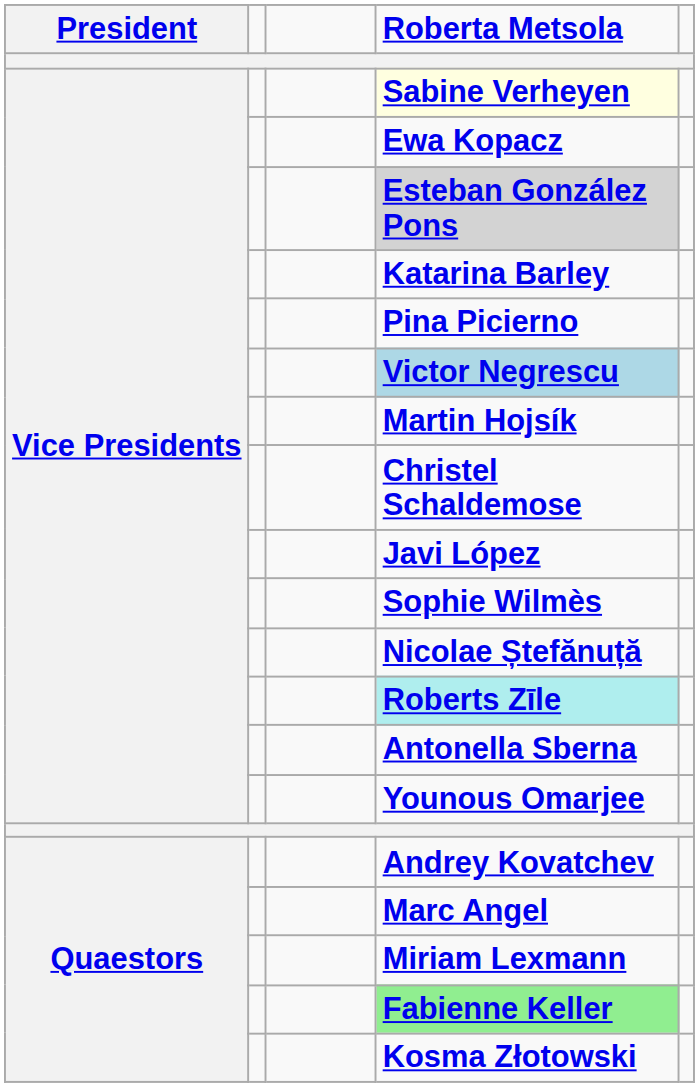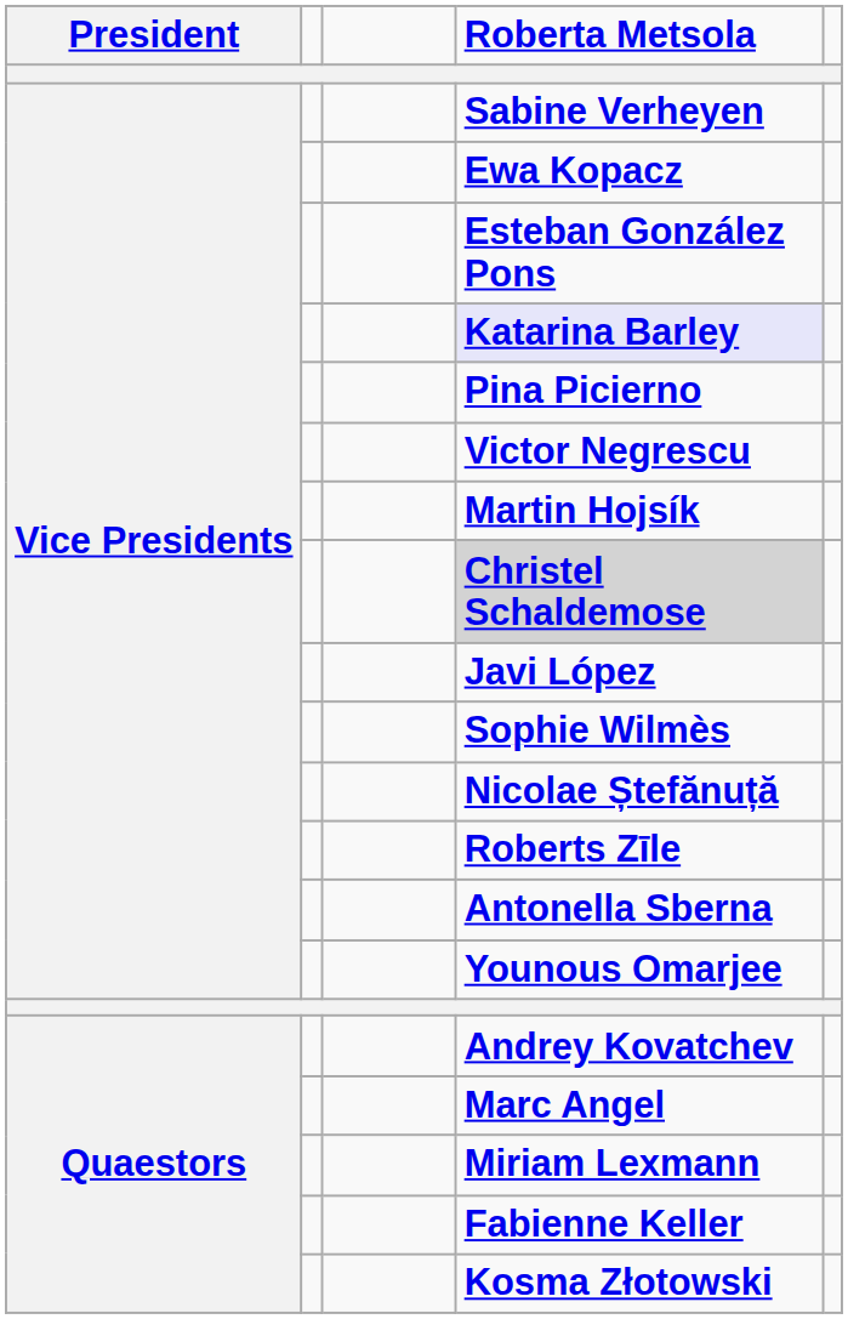Sabine Verheyen | Roberta Metsola: lightyellow background -> no background
Esteban González Pons | Roberta Metsola: lightgrey background -> no background
Katarina Barley | Roberta Metsola: no background -> lavender background
Victor Negrescu | Roberta Metsola: lightblue background -> no background
Christel Schaldemose | Roberta Metsola: no background -> lightgrey background
Roberts Zīle | Roberta Metsola: paleturquoise background -> no background
Fabienne Keller | Roberta Metsola: lightgreen background -> no background
